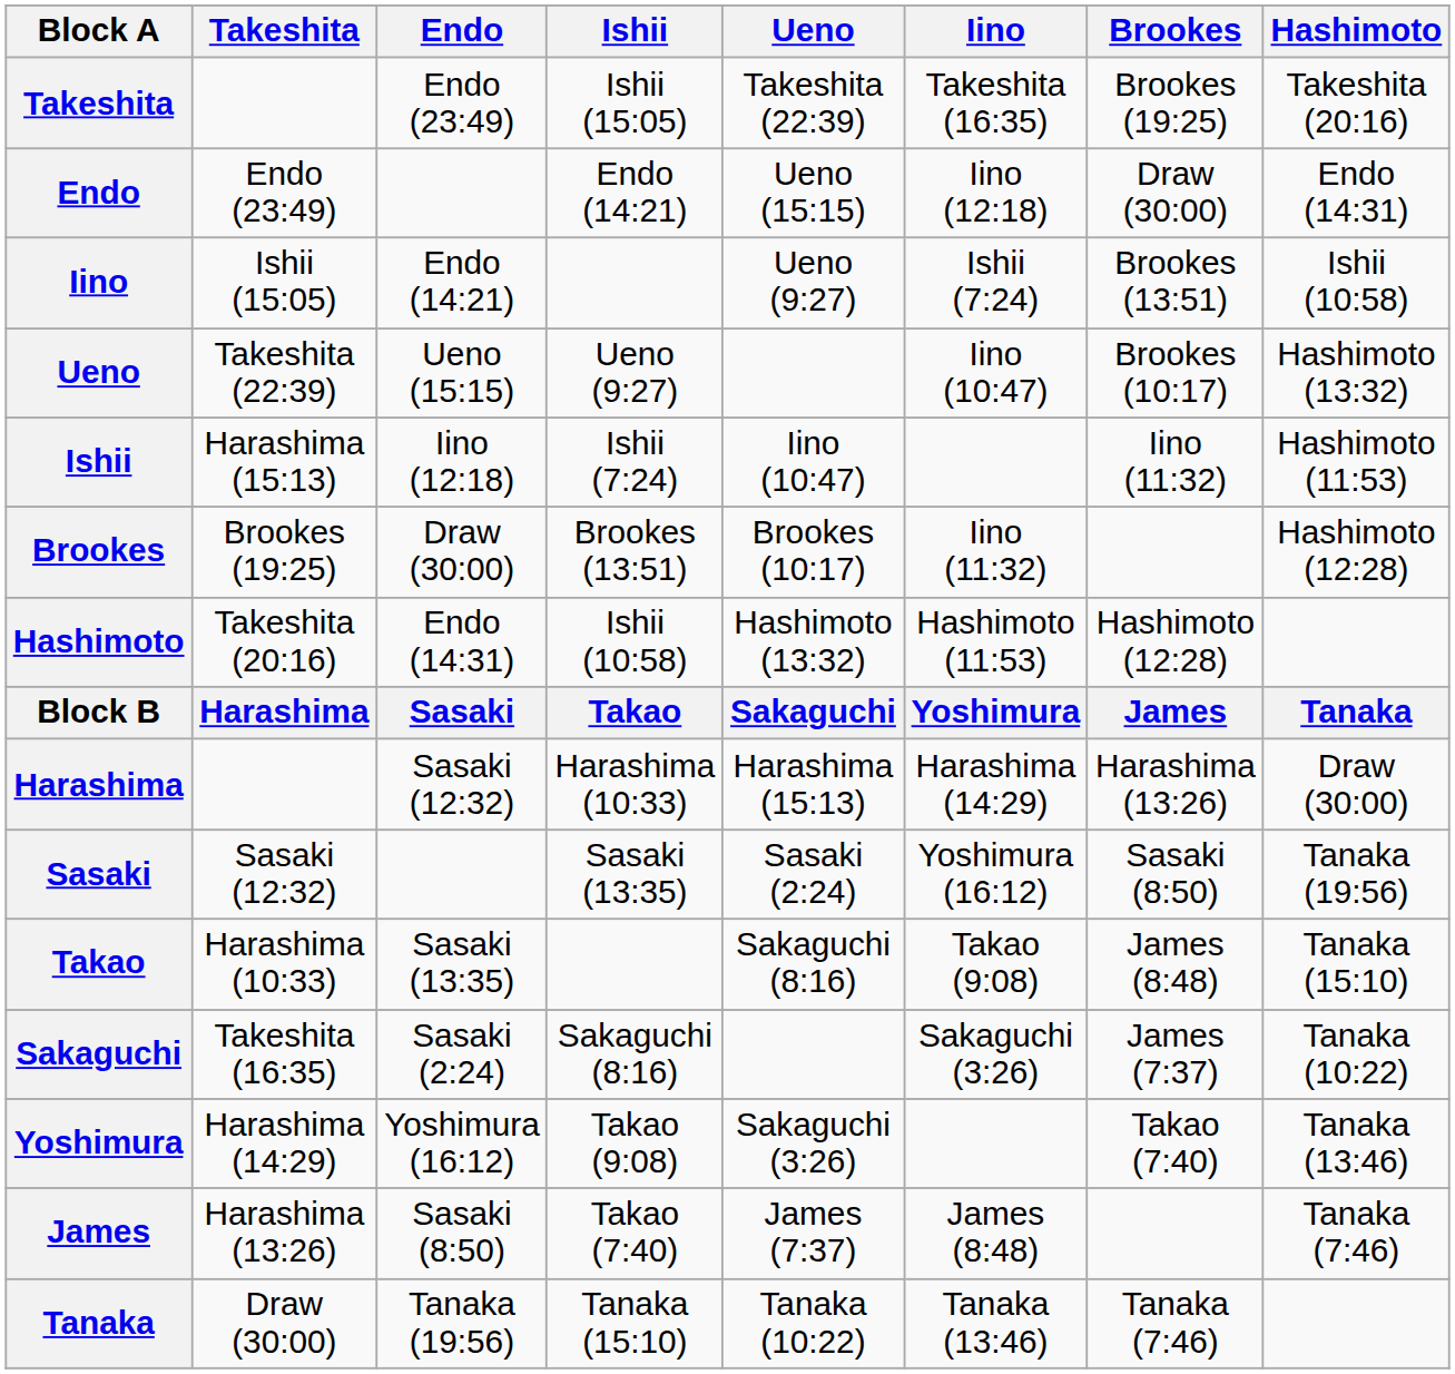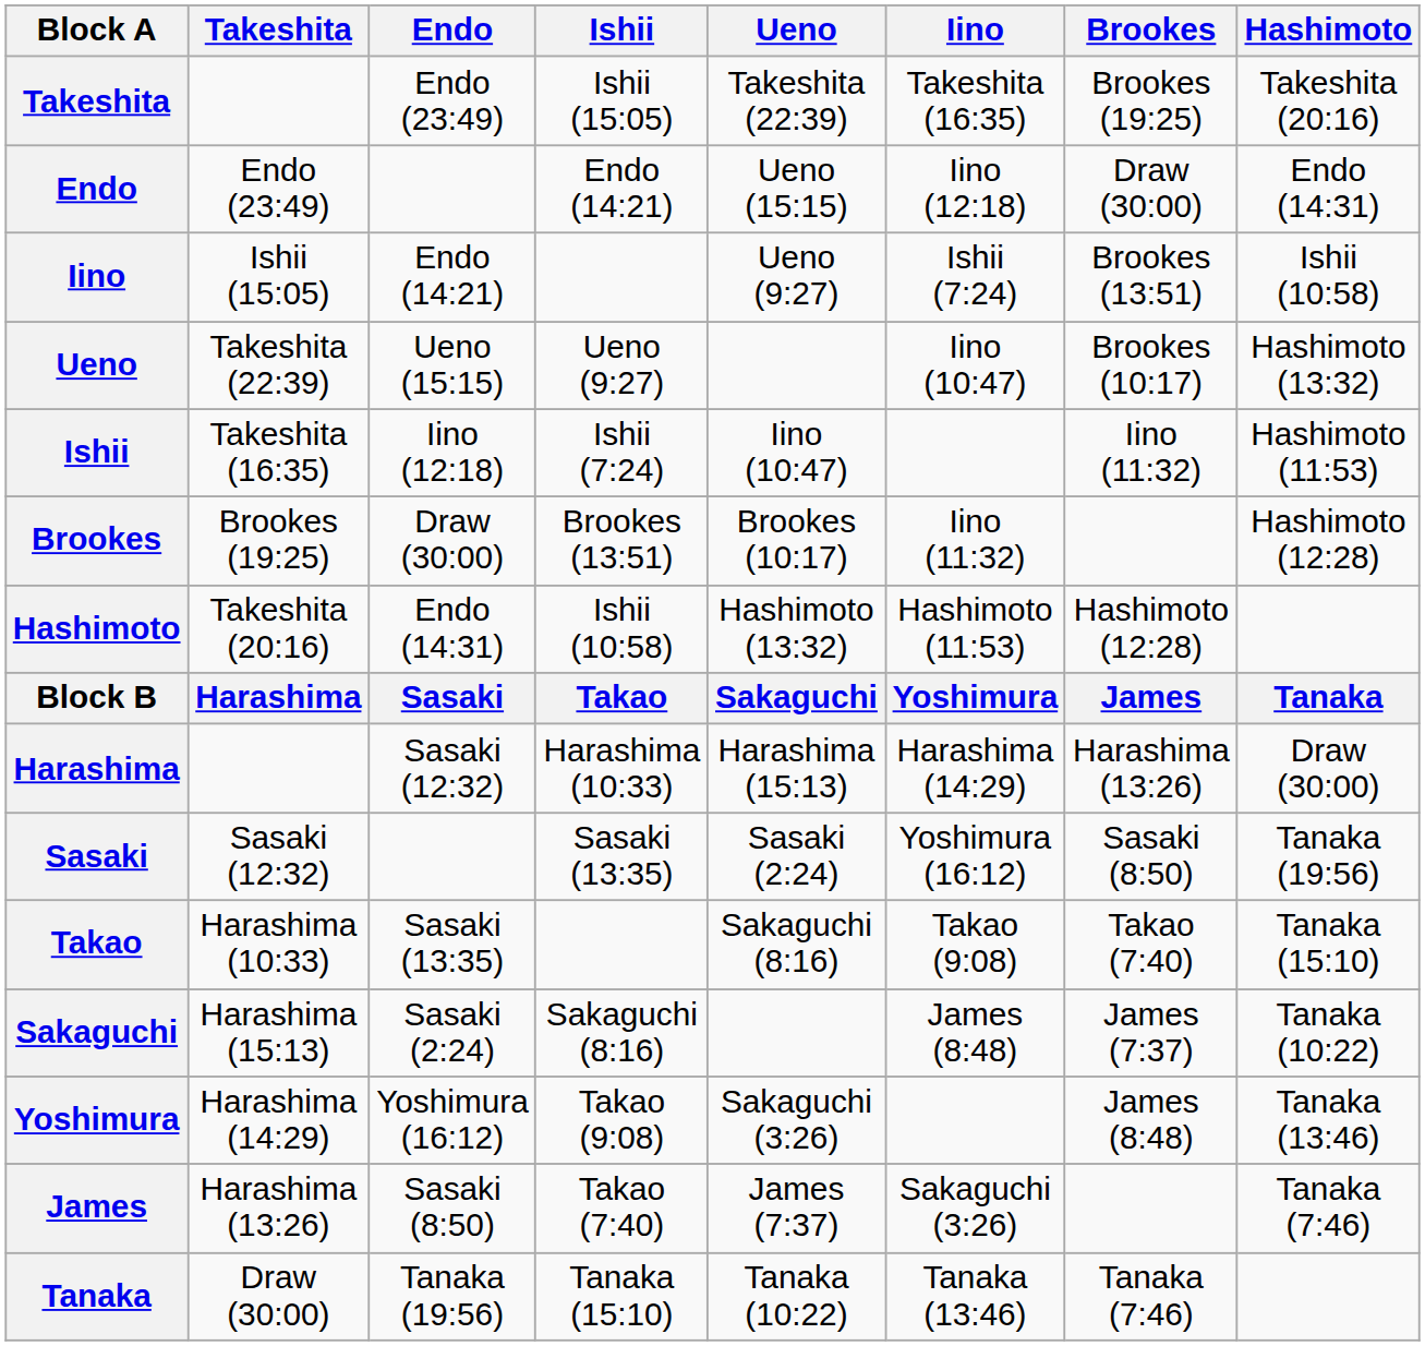row 6 | Takeshita: Harashima (15:13) -> Takeshita (16:35)
row 12 | Brookes: James (8:48) -> Takao (7:40)
row 13 | Takeshita: Takeshita (16:35) -> Harashima (15:13)
row 13 | Iino: Sakaguchi (3:26) -> James (8:48)
row 14 | Brookes: Takao (7:40) -> James (8:48)
row 15 | Iino: James (8:48) -> Sakaguchi (3:26)
